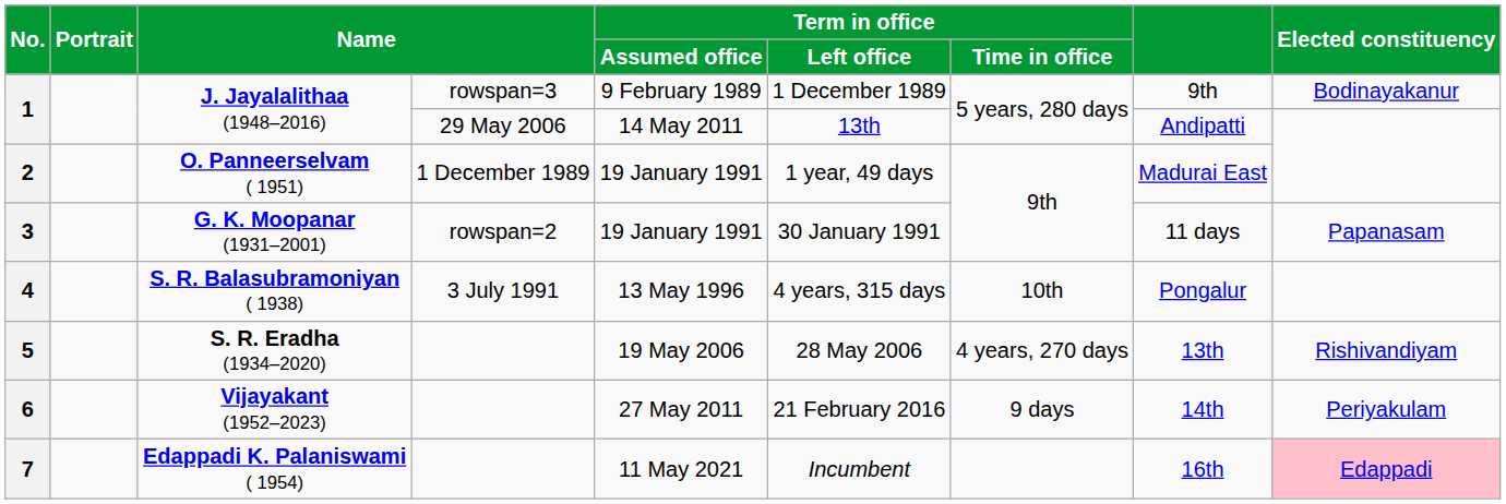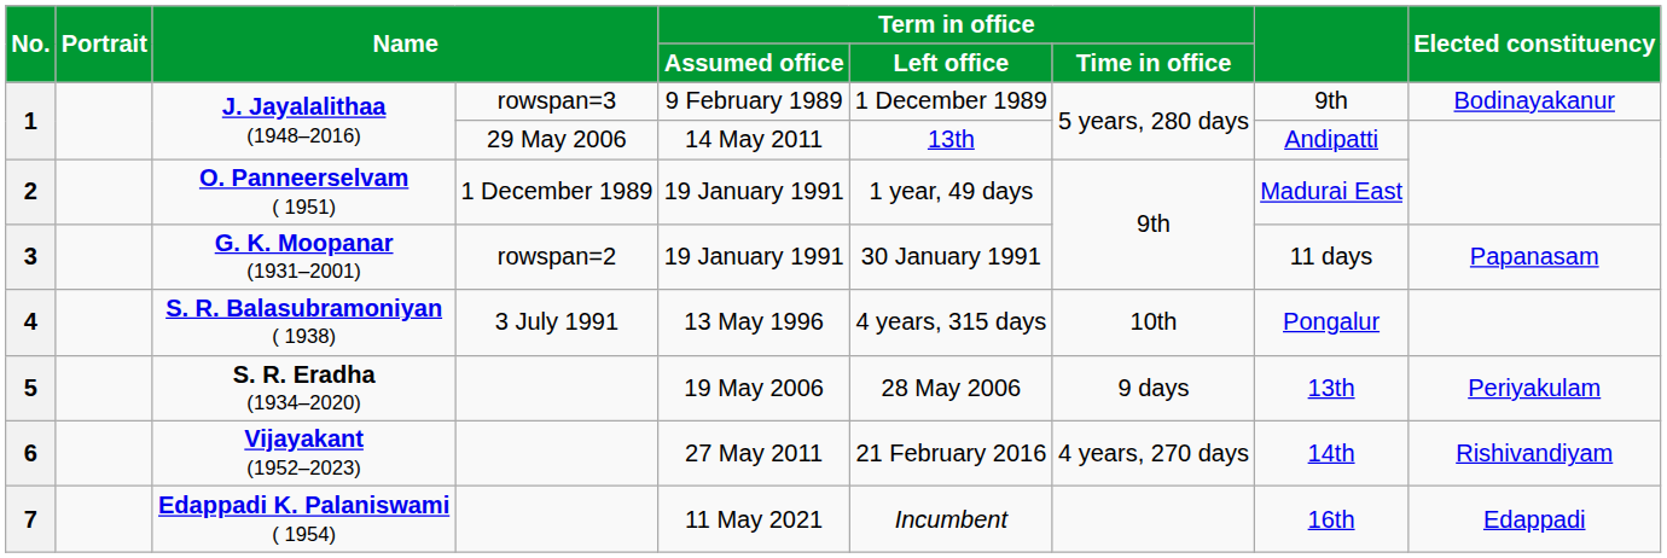5 | Term in office / Time in office: 4 years, 270 days -> 9 days
5 | Elected constituency: Rishivandiyam -> Periyakulam
6 | Term in office / Time in office: 9 days -> 4 years, 270 days
6 | Elected constituency: Periyakulam -> Rishivandiyam
7 | Elected constituency: pink background -> no background
